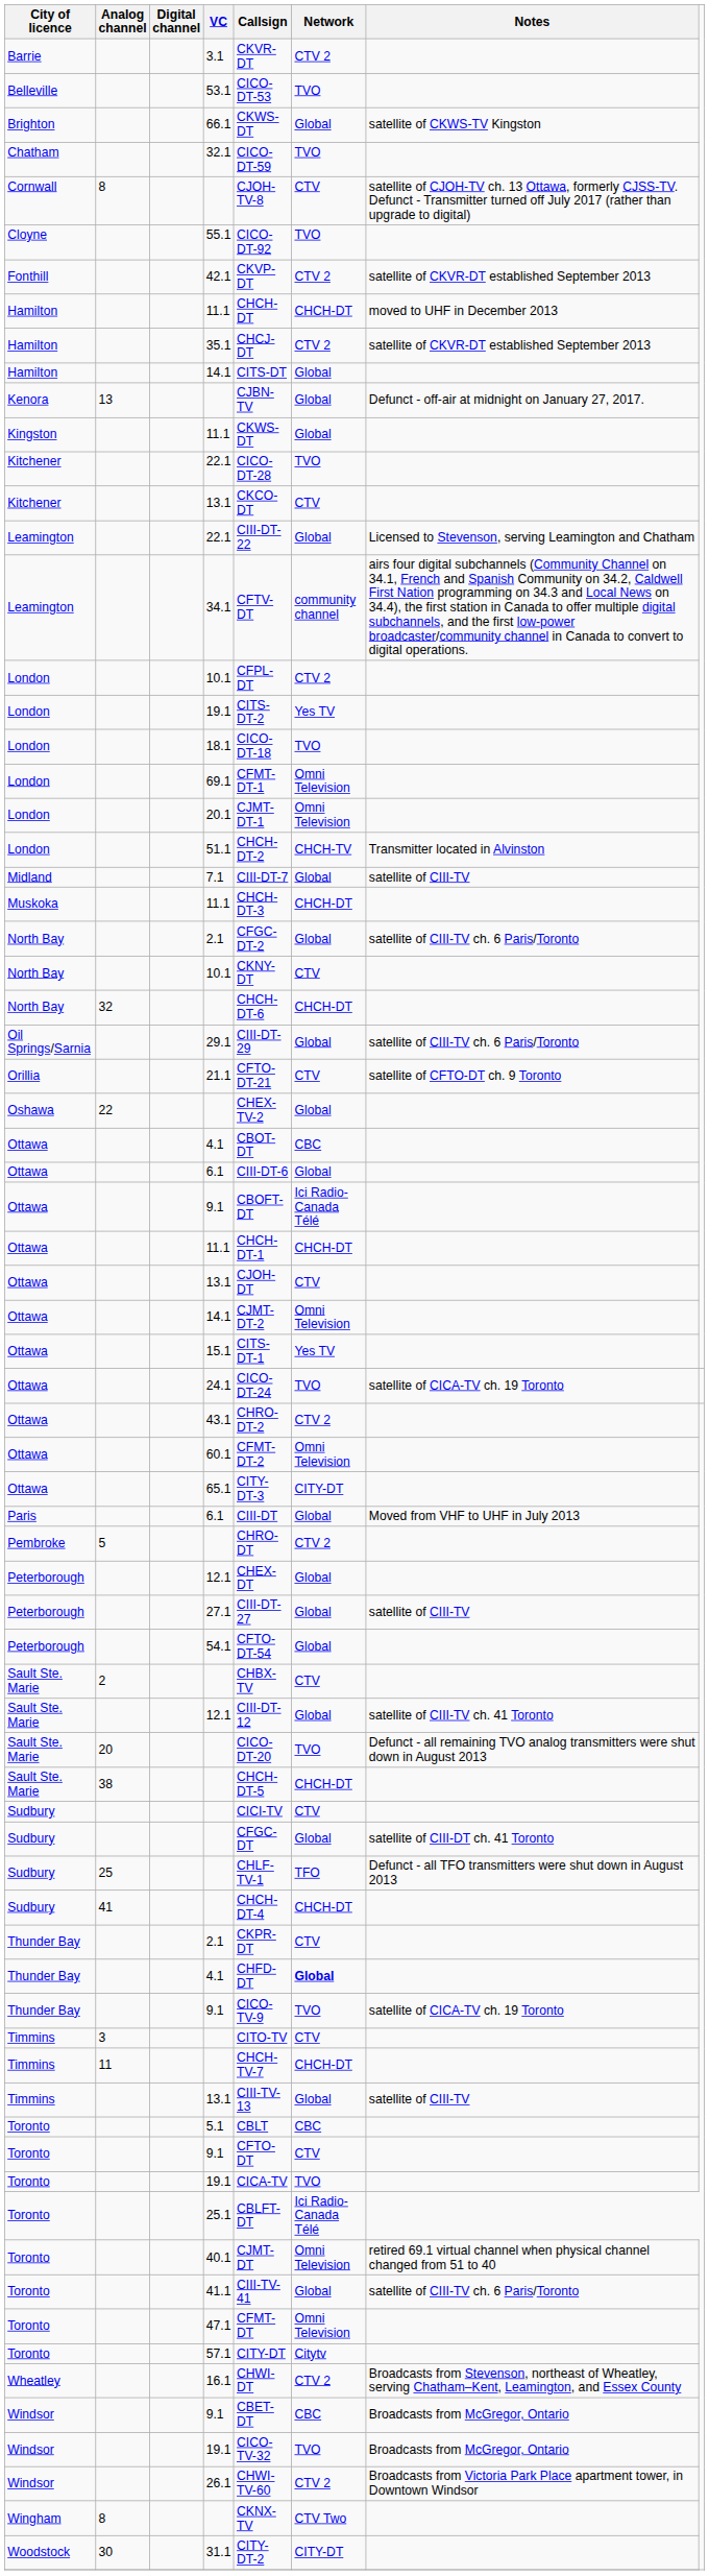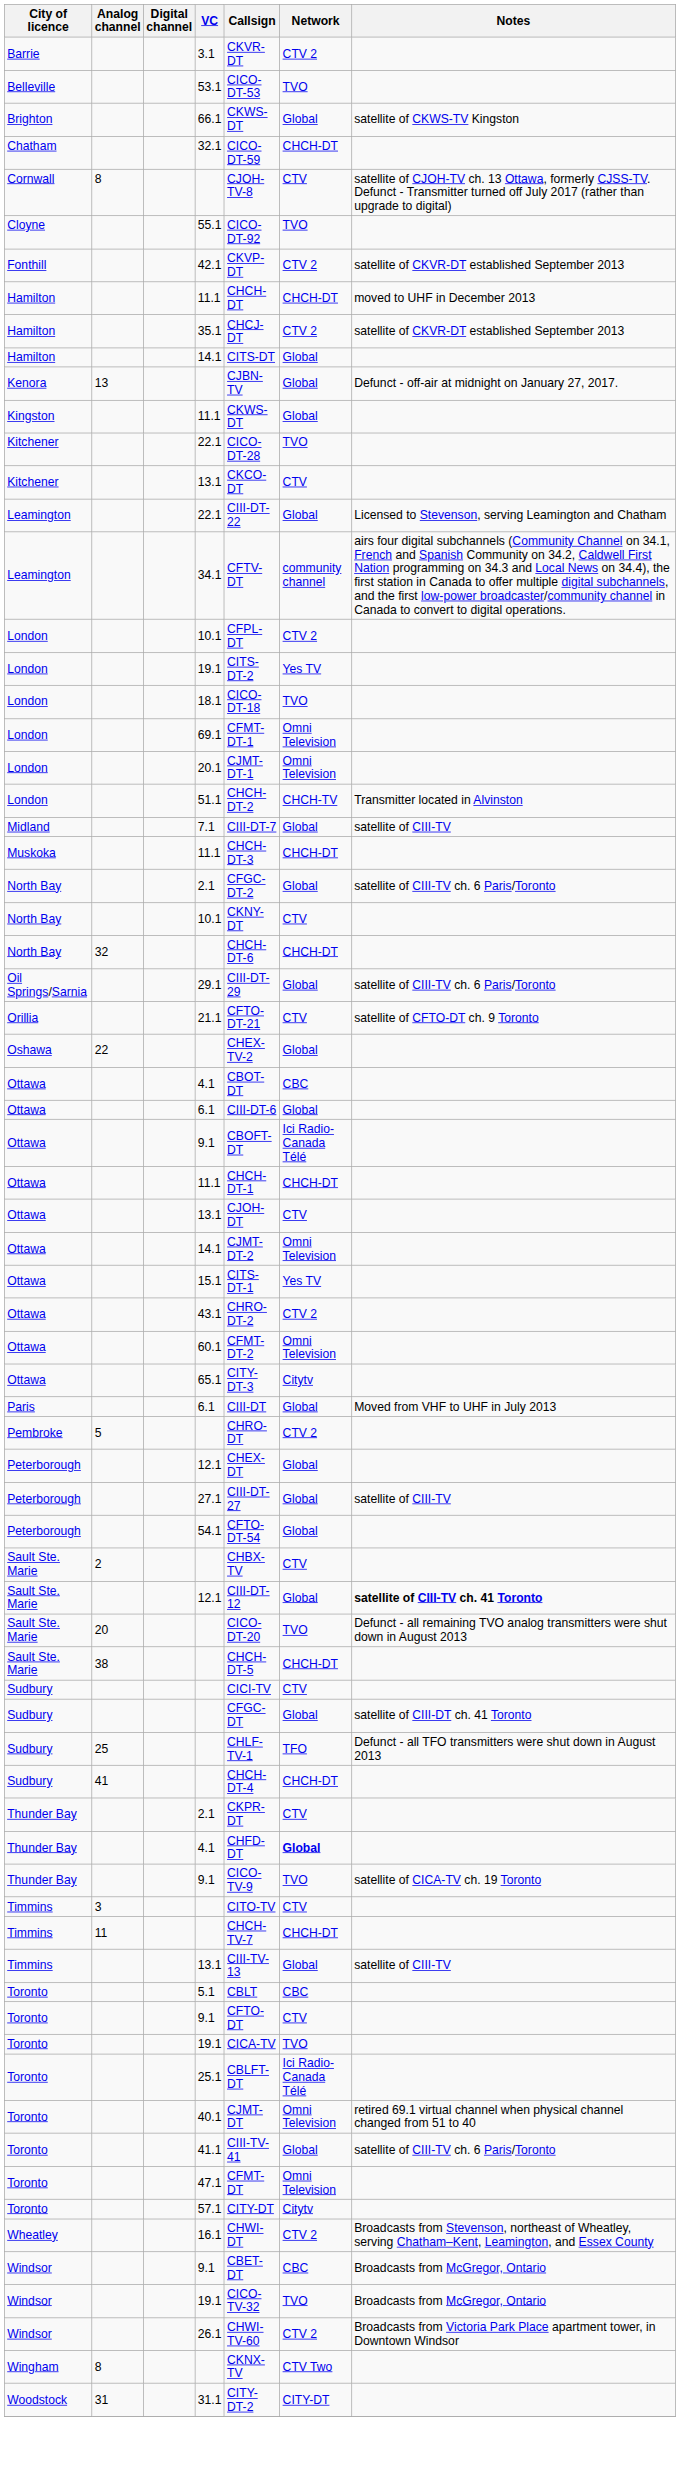32.1 | Network: TVO -> CHCH-DT
- row: Ottawa | 24.1 | CICO-DT-24 | TVO | satellite of CICA-TV ch. 19 Toronto
65.1 | Network: CITY-DT -> Citytv
Sault Ste. Marie / 12.1 | Notes: normal -> bold
31.1 | Analog channel: 30 -> 31
